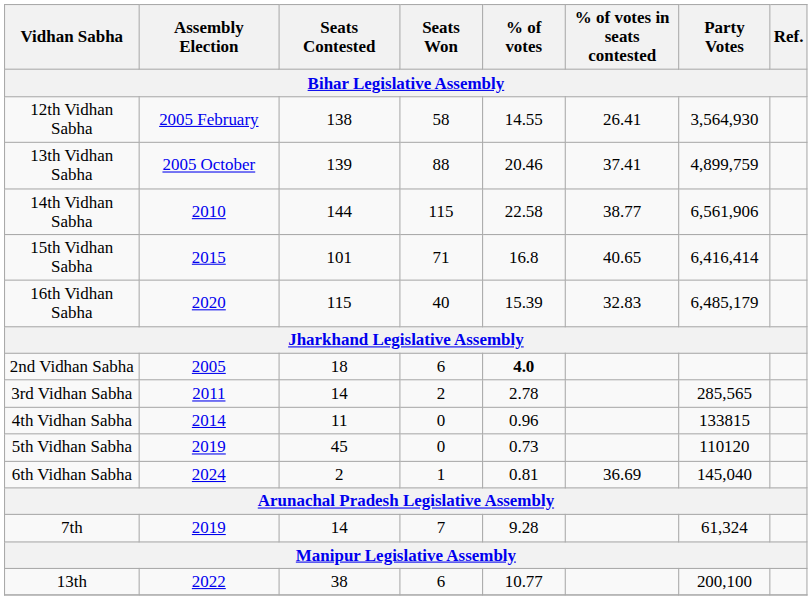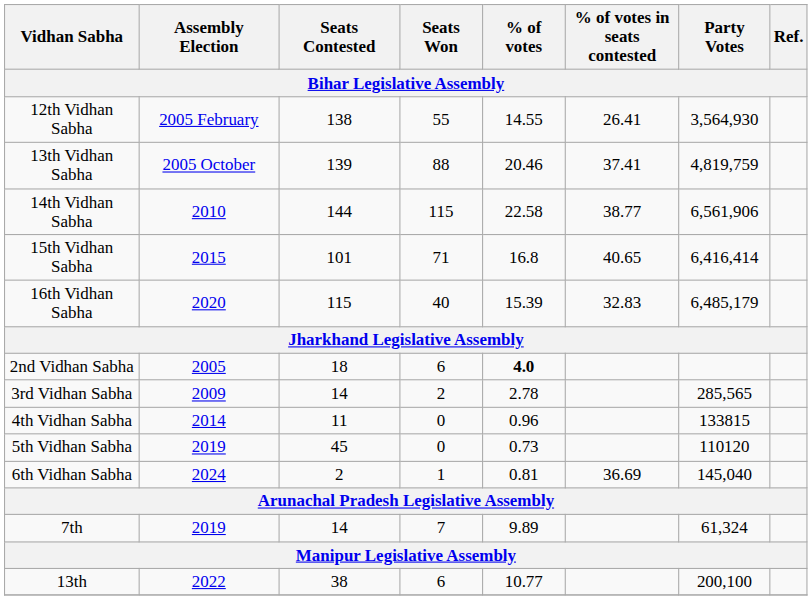12th Vidhan Sabha | Seats Won: 58 -> 55
13th Vidhan Sabha | Party Votes: 4,899,759 -> 4,819,759
3rd Vidhan Sabha | Assembly Election: 2011 -> 2009
7th | % of votes: 9.28 -> 9.89
